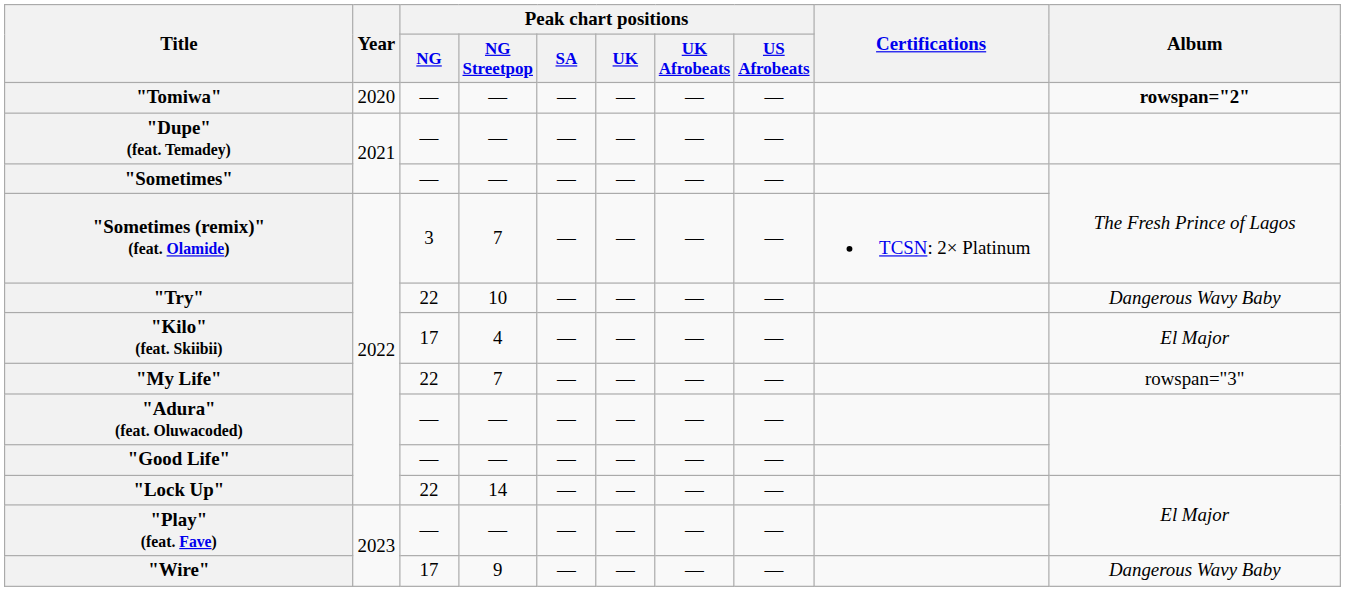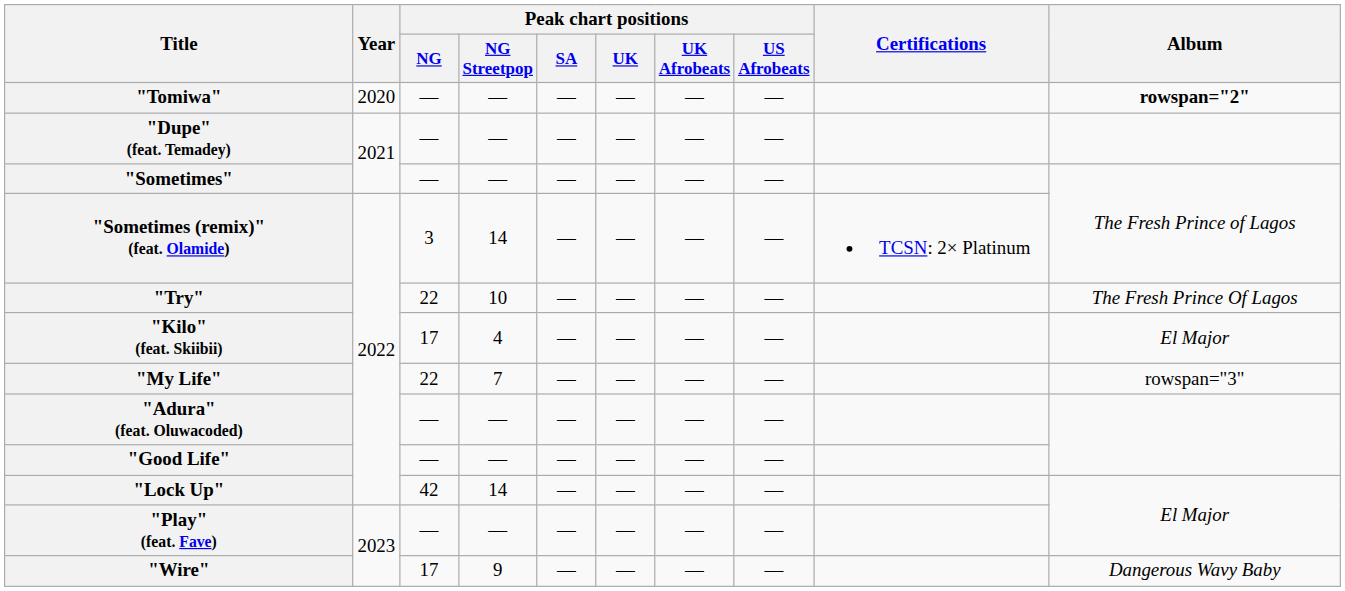"Sometimes (remix)" (feat. Olamide) | Peak chart positions / NG Streetpop: 7 -> 14
"Try" | Album: Dangerous Wavy Baby -> The Fresh Prince Of Lagos
"Lock Up" | Peak chart positions / NG: 22 -> 42
